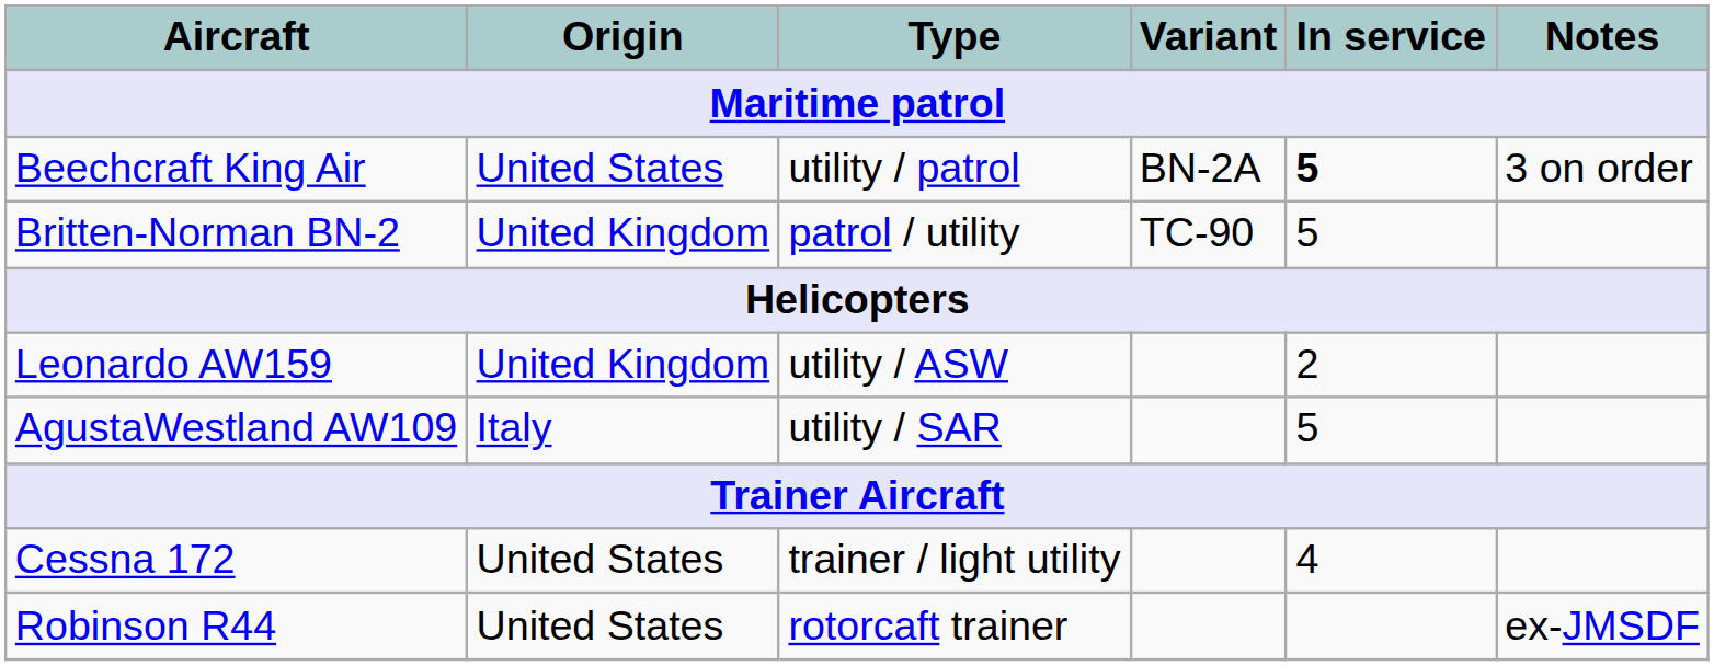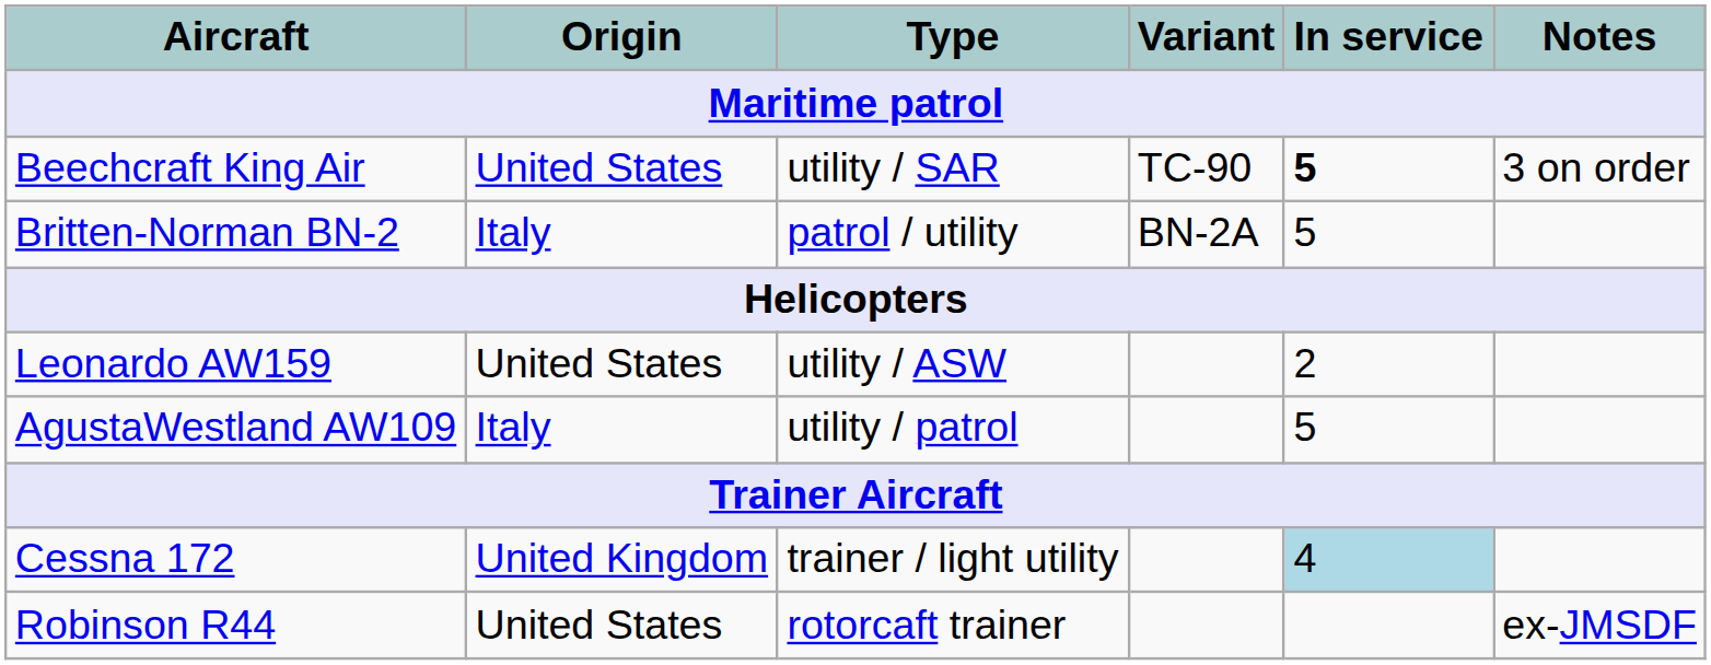Beechcraft King Air | Type / Maritime patrol: utility / patrol -> utility / SAR
Beechcraft King Air | Variant / Maritime patrol: BN-2A -> TC-90
Britten-Norman BN-2 | Origin / Maritime patrol: United Kingdom -> Italy
Britten-Norman BN-2 | Variant / Maritime patrol: TC-90 -> BN-2A
Leonardo AW159 | Origin / Maritime patrol: United Kingdom -> United States
AgustaWestland AW109 | Type / Maritime patrol: utility / SAR -> utility / patrol
Cessna 172 | Origin / Maritime patrol: United States -> United Kingdom
Cessna 172 | In service / Maritime patrol: no background -> lightblue background
